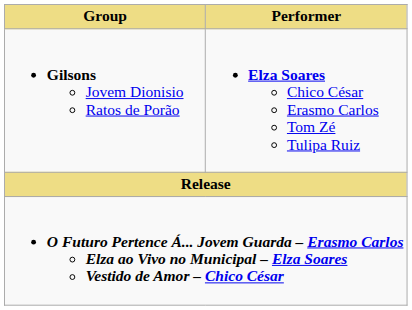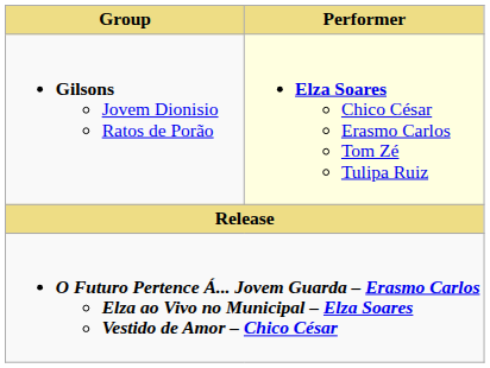Gilsons Jovem Dionisio Ratos de Porão | Performer: no background -> lightyellow background
